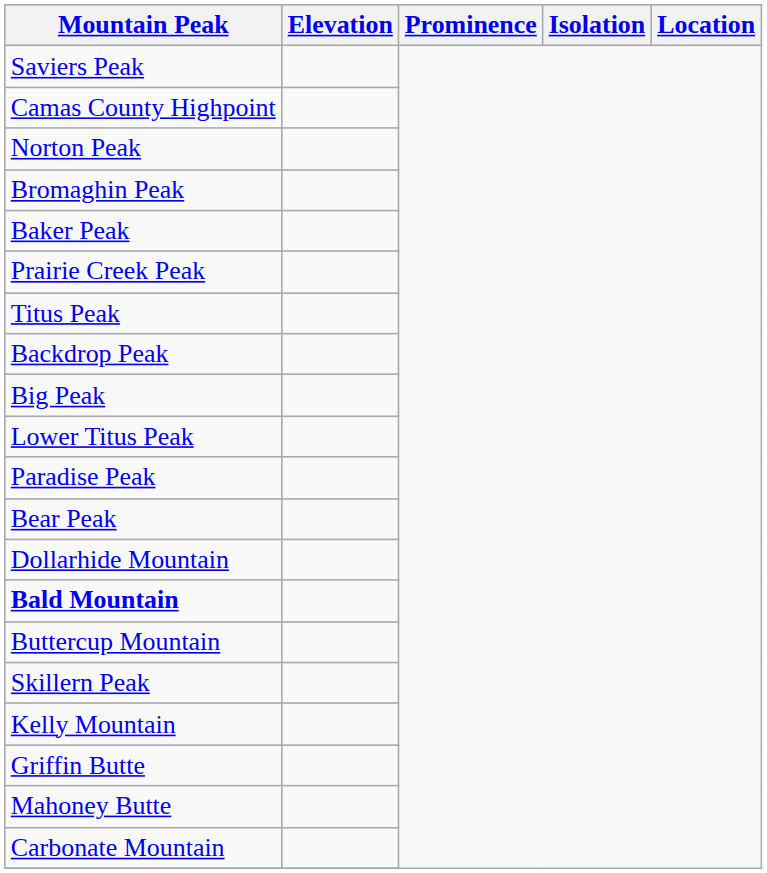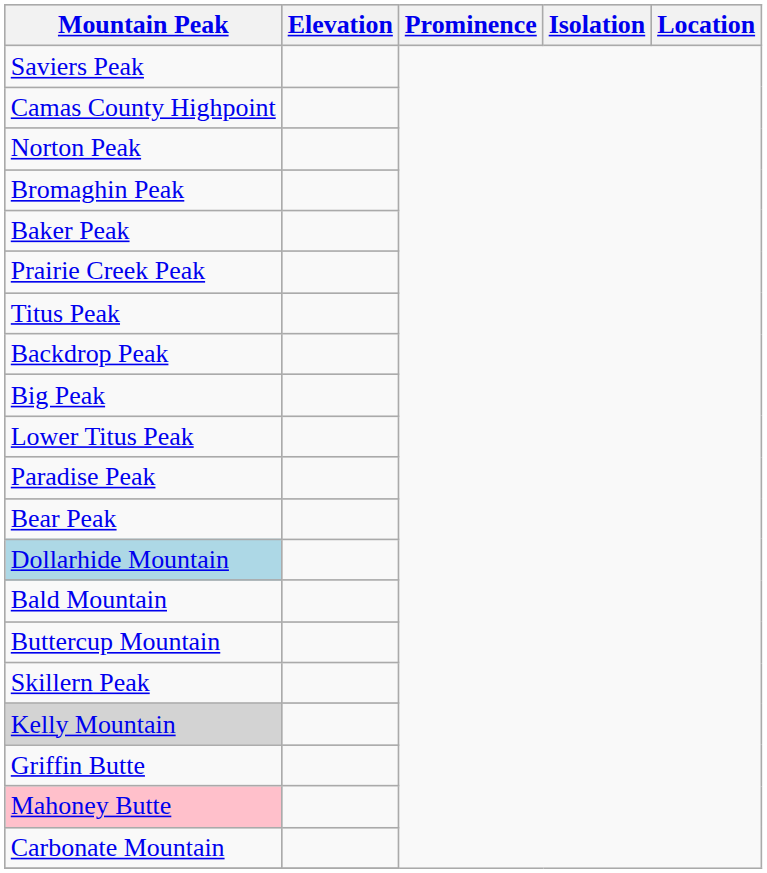Dollarhide Mountain | Mountain Peak: no background -> lightblue background
Bald Mountain | Mountain Peak: bold -> normal
Kelly Mountain | Mountain Peak: no background -> lightgrey background
Mahoney Butte | Mountain Peak: no background -> pink background
